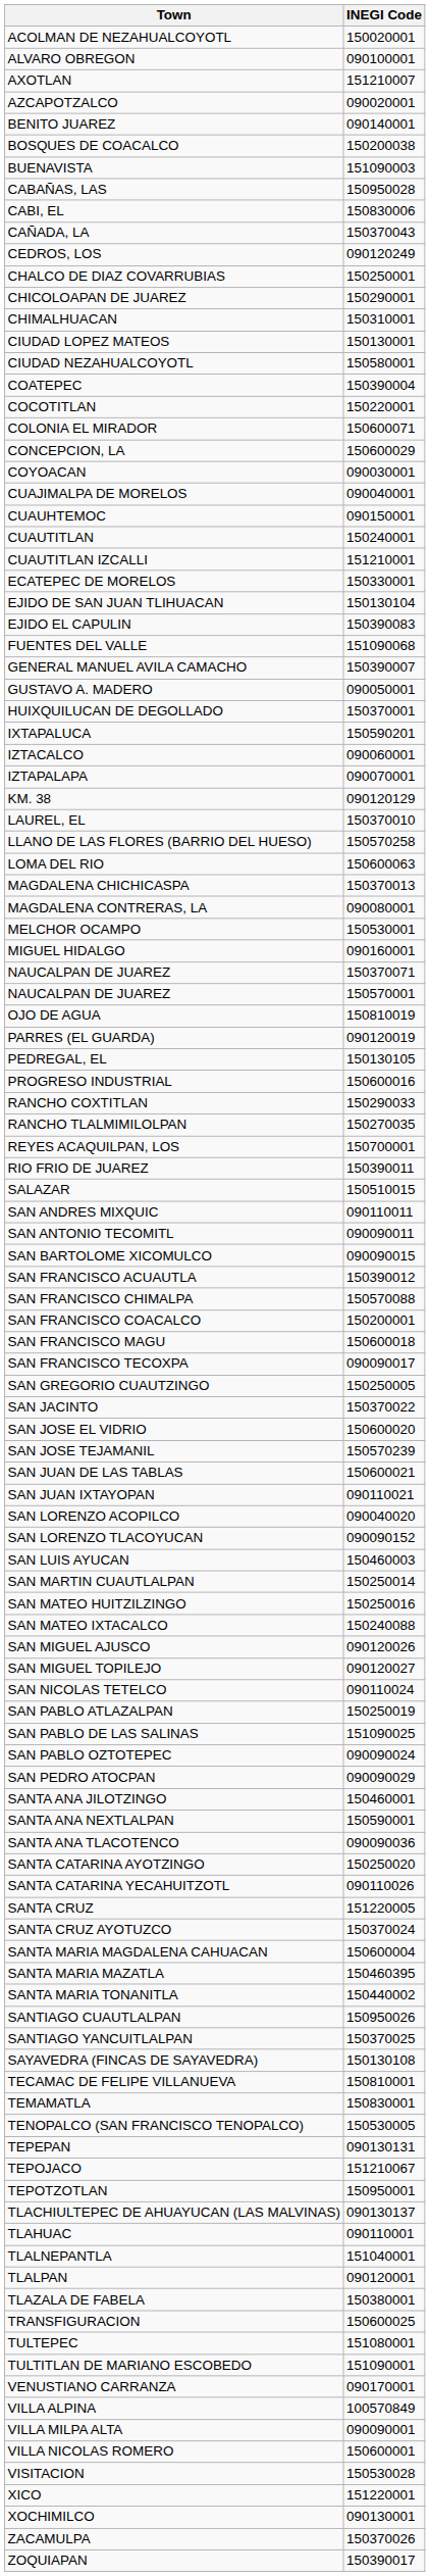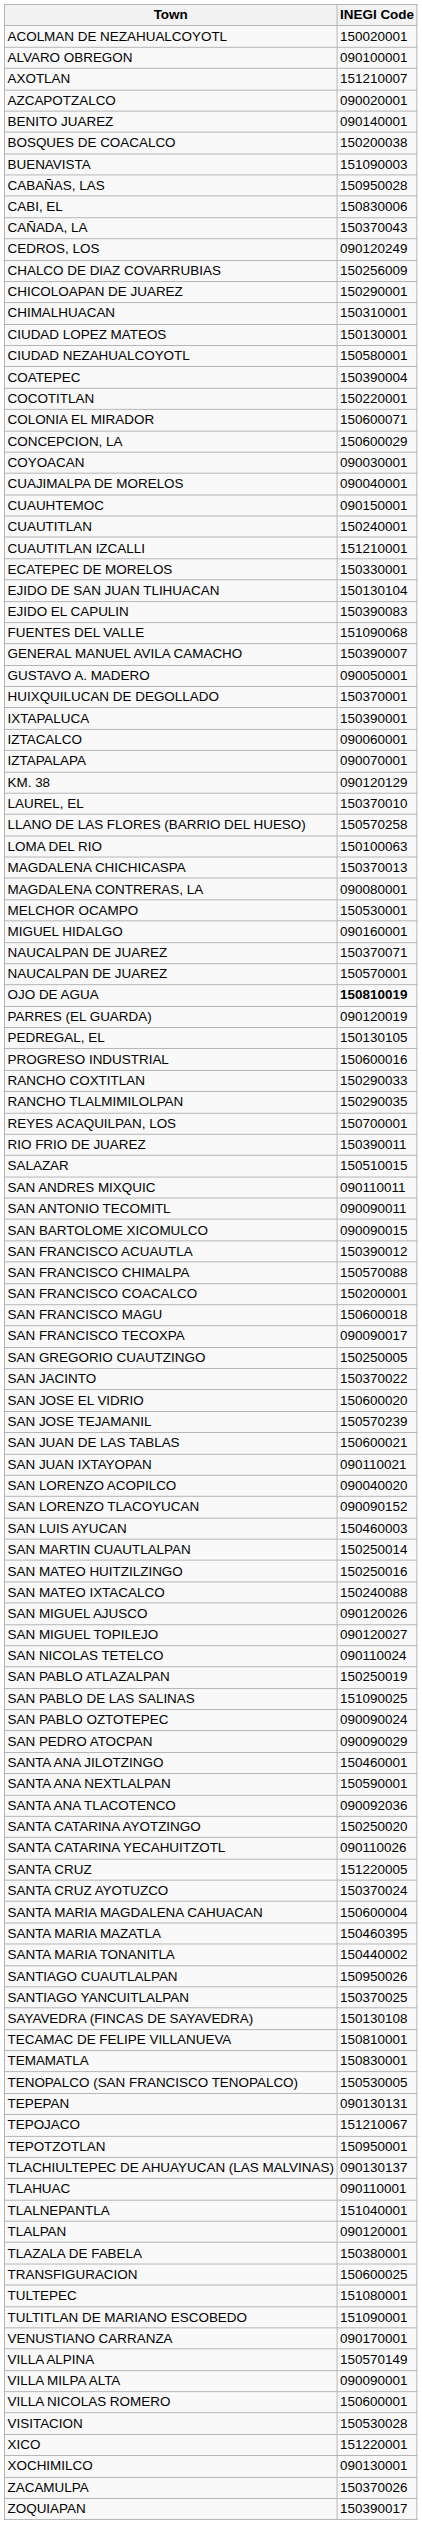row 13 | INEGI Code: 150250001 -> 150256009
row 34 | INEGI Code: 150590201 -> 150390001
row 40 | INEGI Code: 150600063 -> 150100063
row 47 | INEGI Code: normal -> bold
row 52 | INEGI Code: 150270035 -> 150290035
row 85 | INEGI Code: 090090036 -> 090092036
row 111 | INEGI Code: 100570849 -> 150570149
